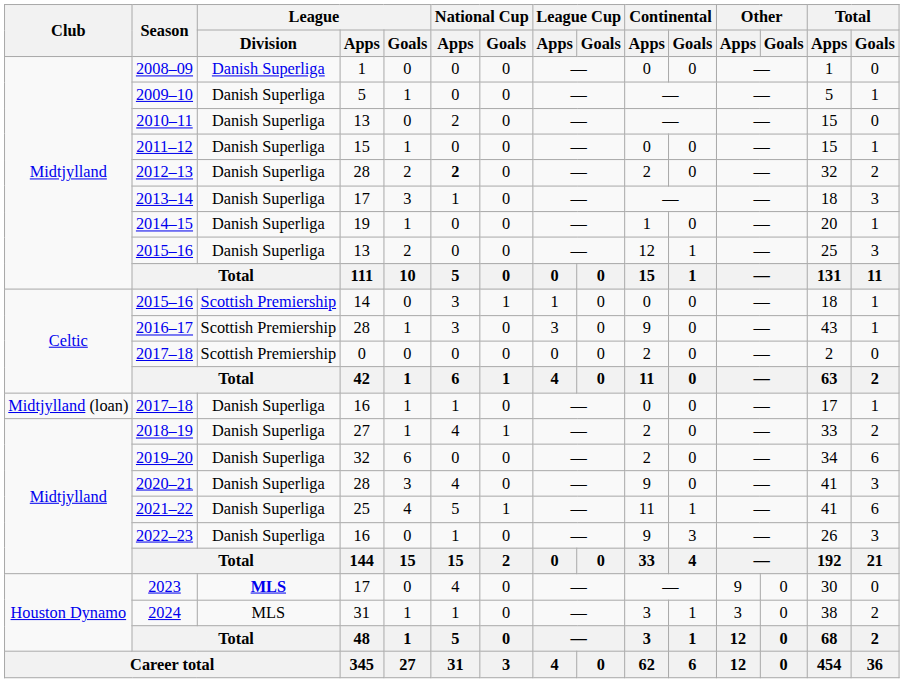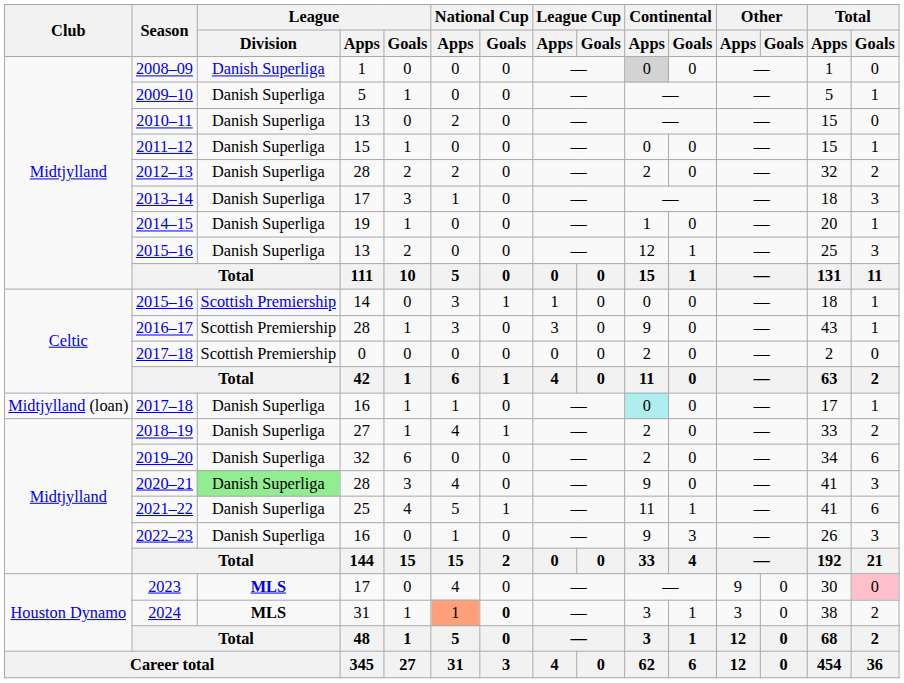2008–09 | Continental / Apps: no background -> lightgrey background
2012–13 | National Cup / Apps: bold -> normal
2017–18 / 16 | Continental / Apps: no background -> paleturquoise background
2020–21 | League / Division: no background -> lightgreen background
2023 | Total / Goals: no background -> pink background
2024 | League / Division: normal -> bold
2024 | National Cup / Apps: no background -> lightsalmon background
2024 | National Cup / Goals: normal -> bold
